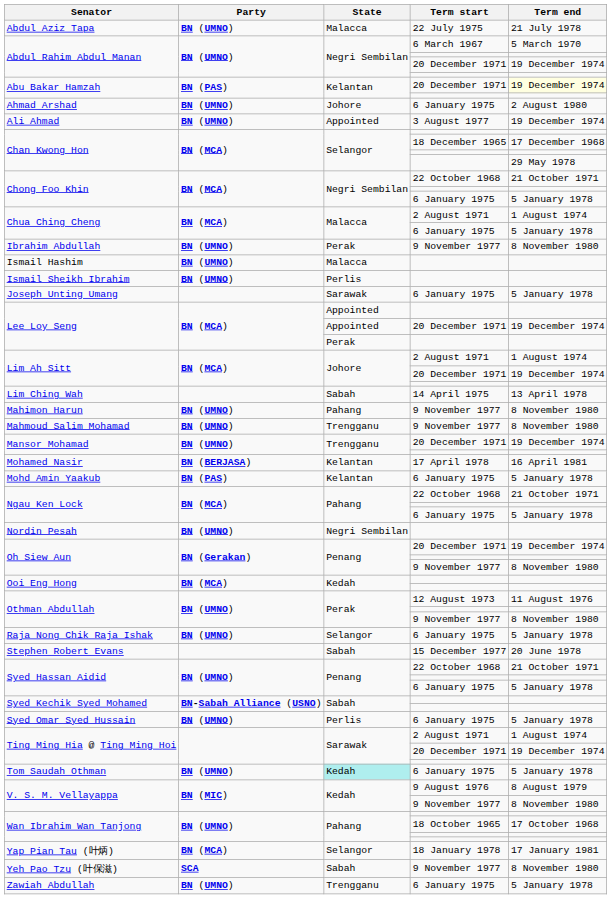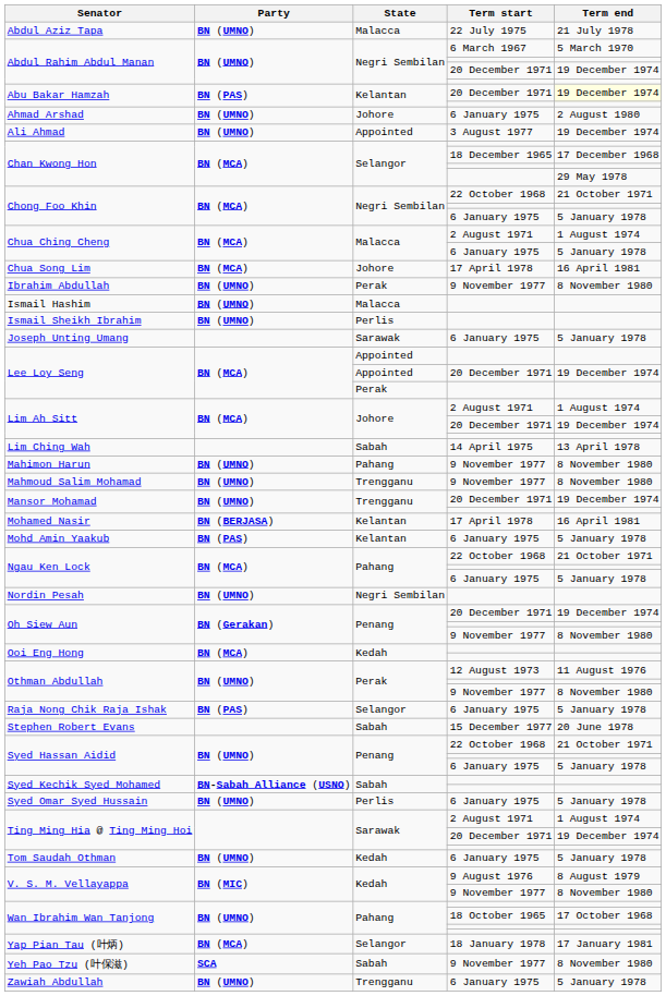+ row: Chua Song Lim | BN (MCA) | Johore | 17 April 1978 | 16 April 1981
Raja Nong Chik Raja Ishak | Party: BN (UMNO) -> BN (PAS)
Tom Saudah Othman | State: paleturquoise background -> no background
